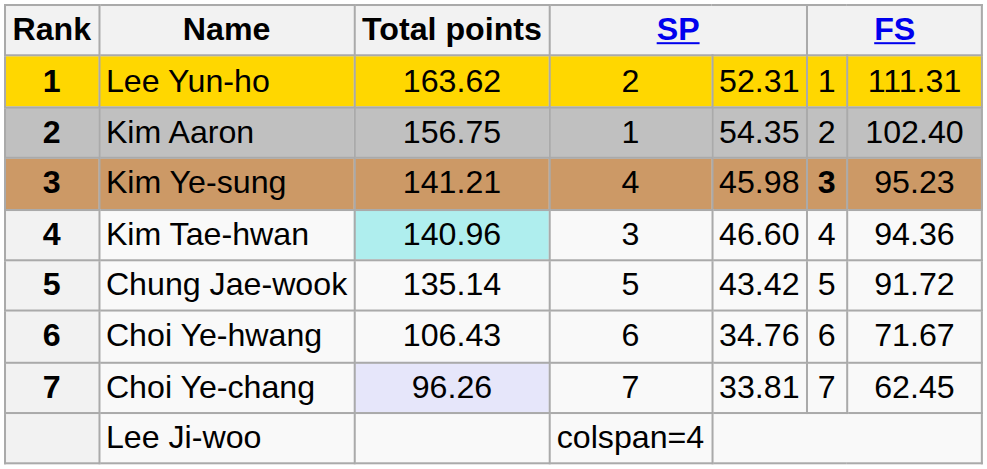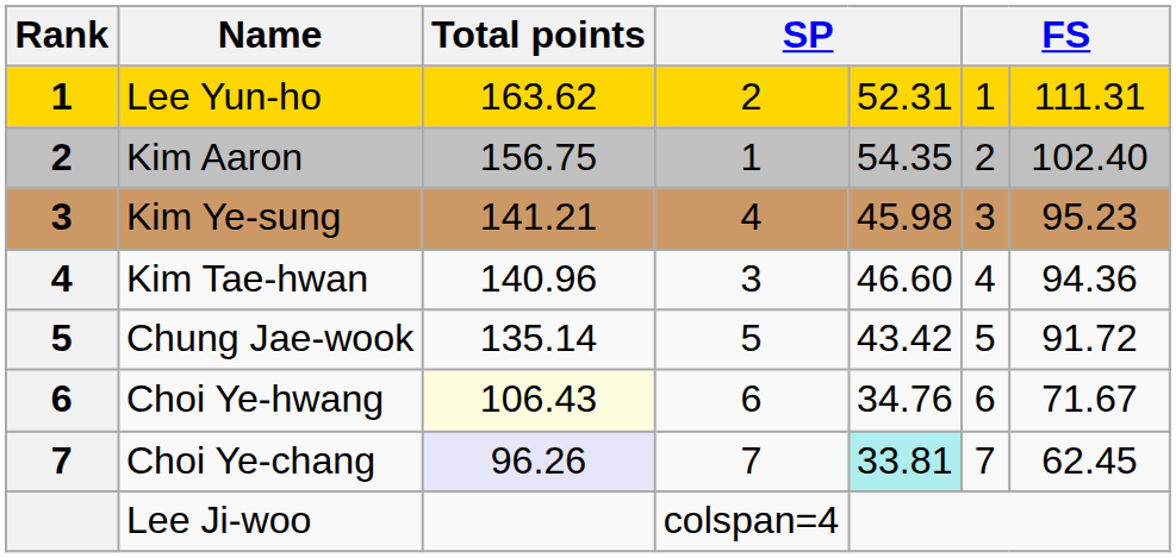Kim Ye-sung | column 6: bold -> normal
Kim Tae-hwan | Total points: paleturquoise background -> no background
Choi Ye-hwang | Total points: no background -> lightyellow background
Choi Ye-chang | column 5: no background -> paleturquoise background
